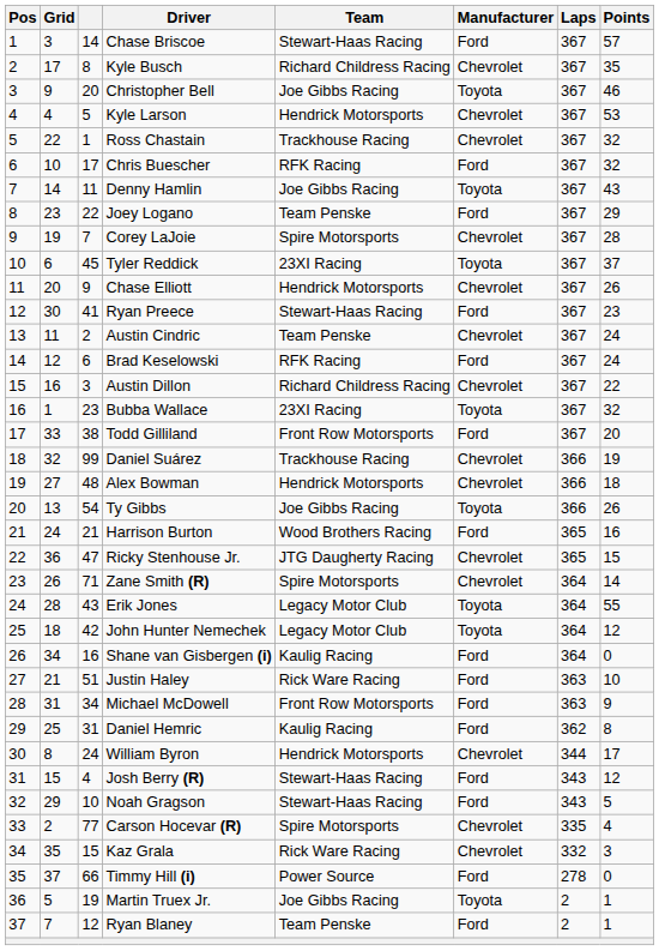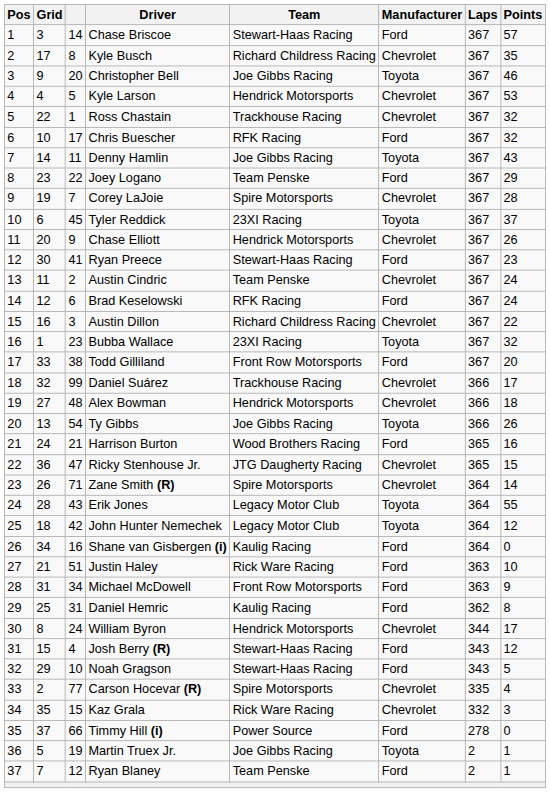Daniel Suárez | Points: 19 -> 17
